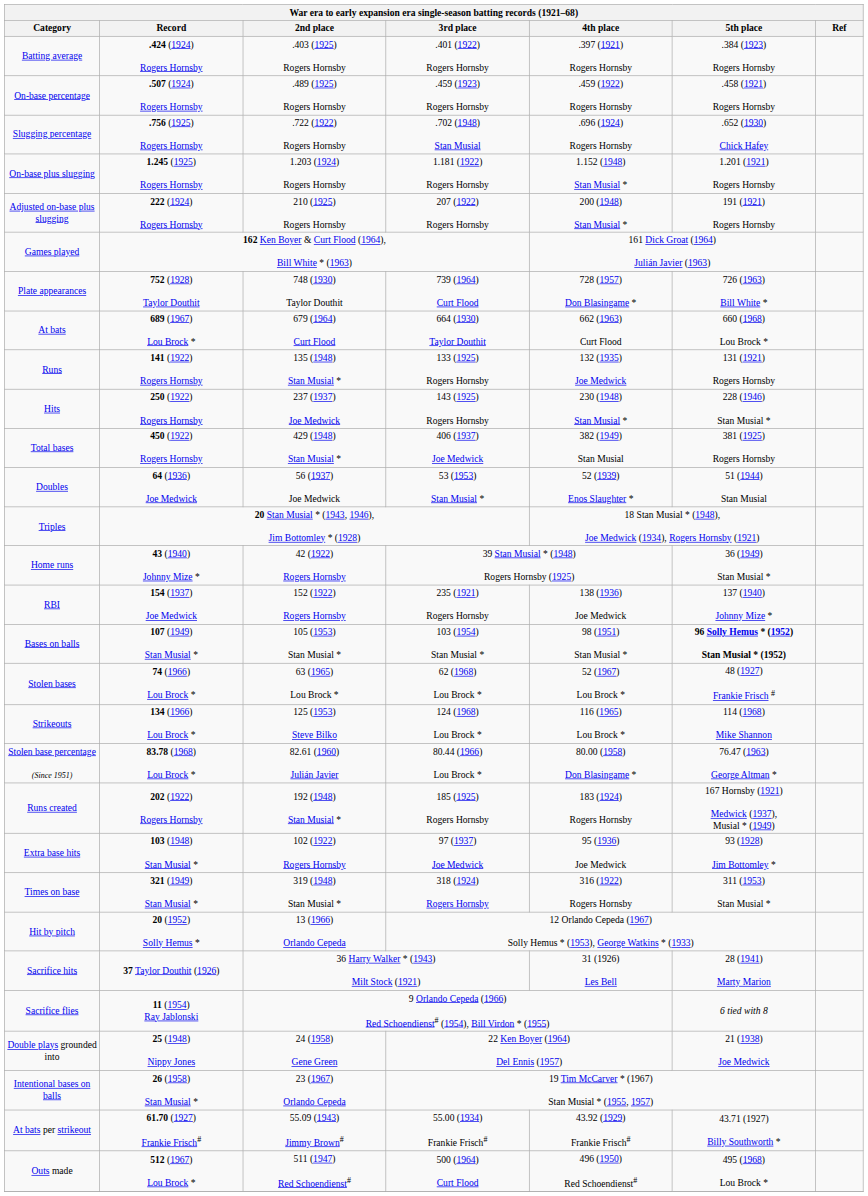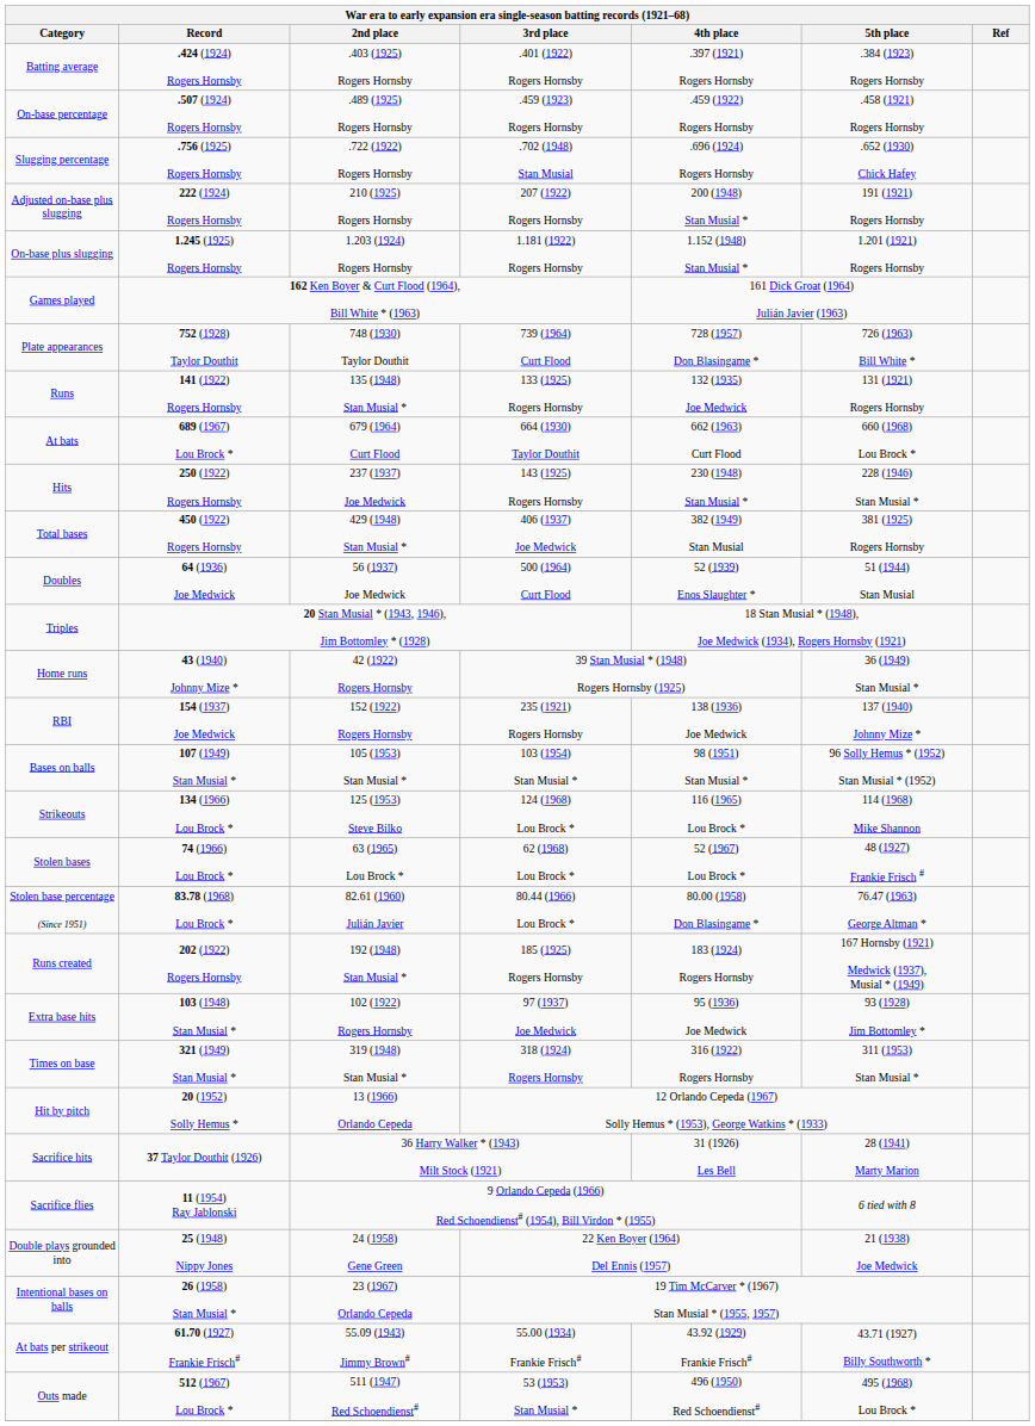rows swapped: On-base plus slugging <-> Adjusted on-base plus slugging
rows swapped: At bats <-> Runs
Doubles | 3rd place: 53 (1953) Stan Musial * -> 500 (1964) Curt Flood
Bases on balls | 5th place: bold -> normal
rows swapped: Strikeouts <-> Stolen bases
Outs made | 3rd place: 500 (1964) Curt Flood -> 53 (1953) Stan Musial *
